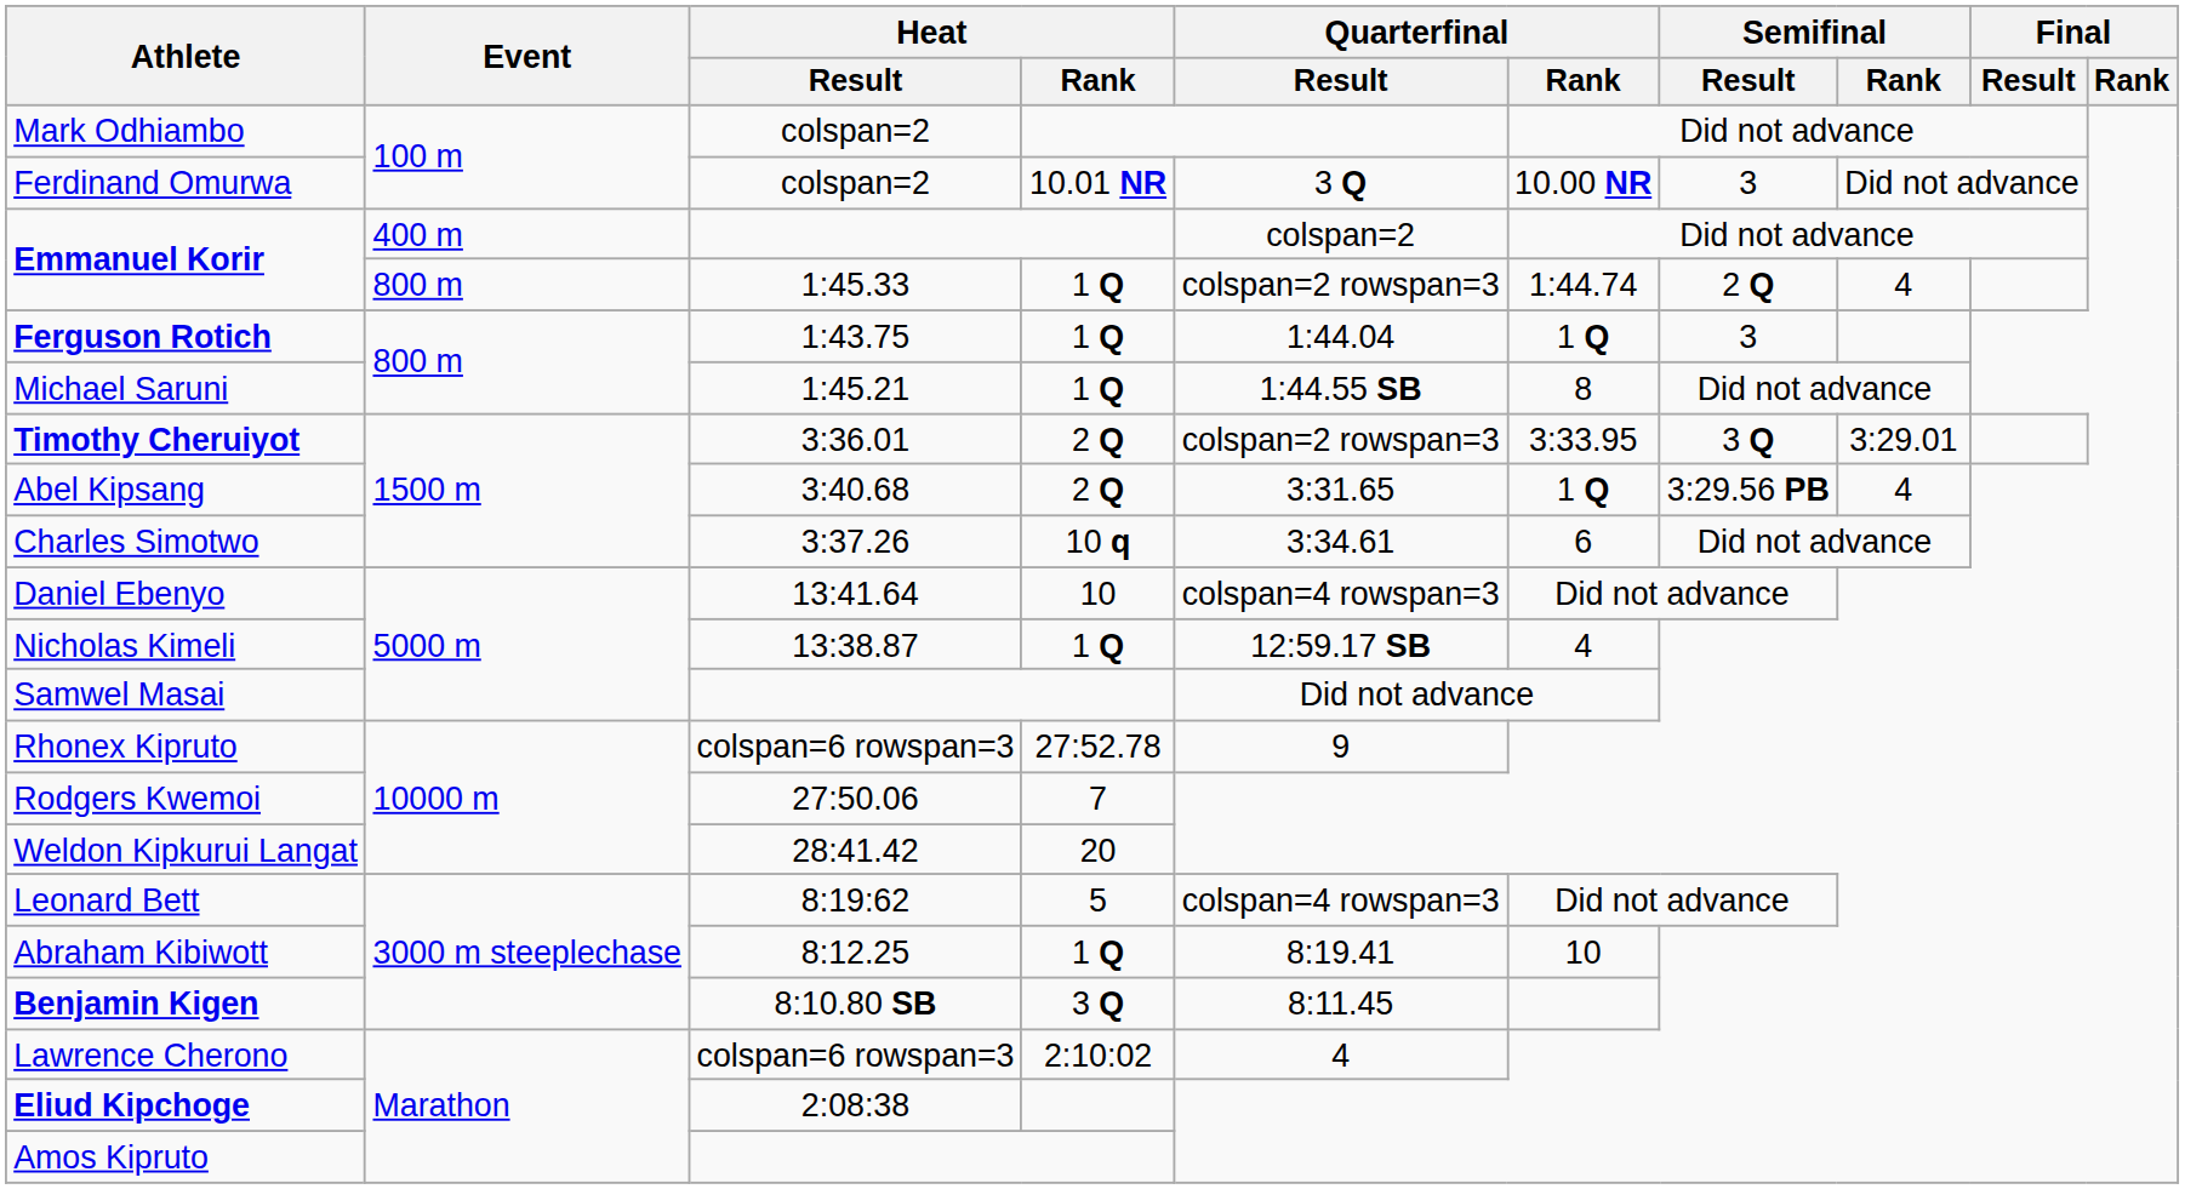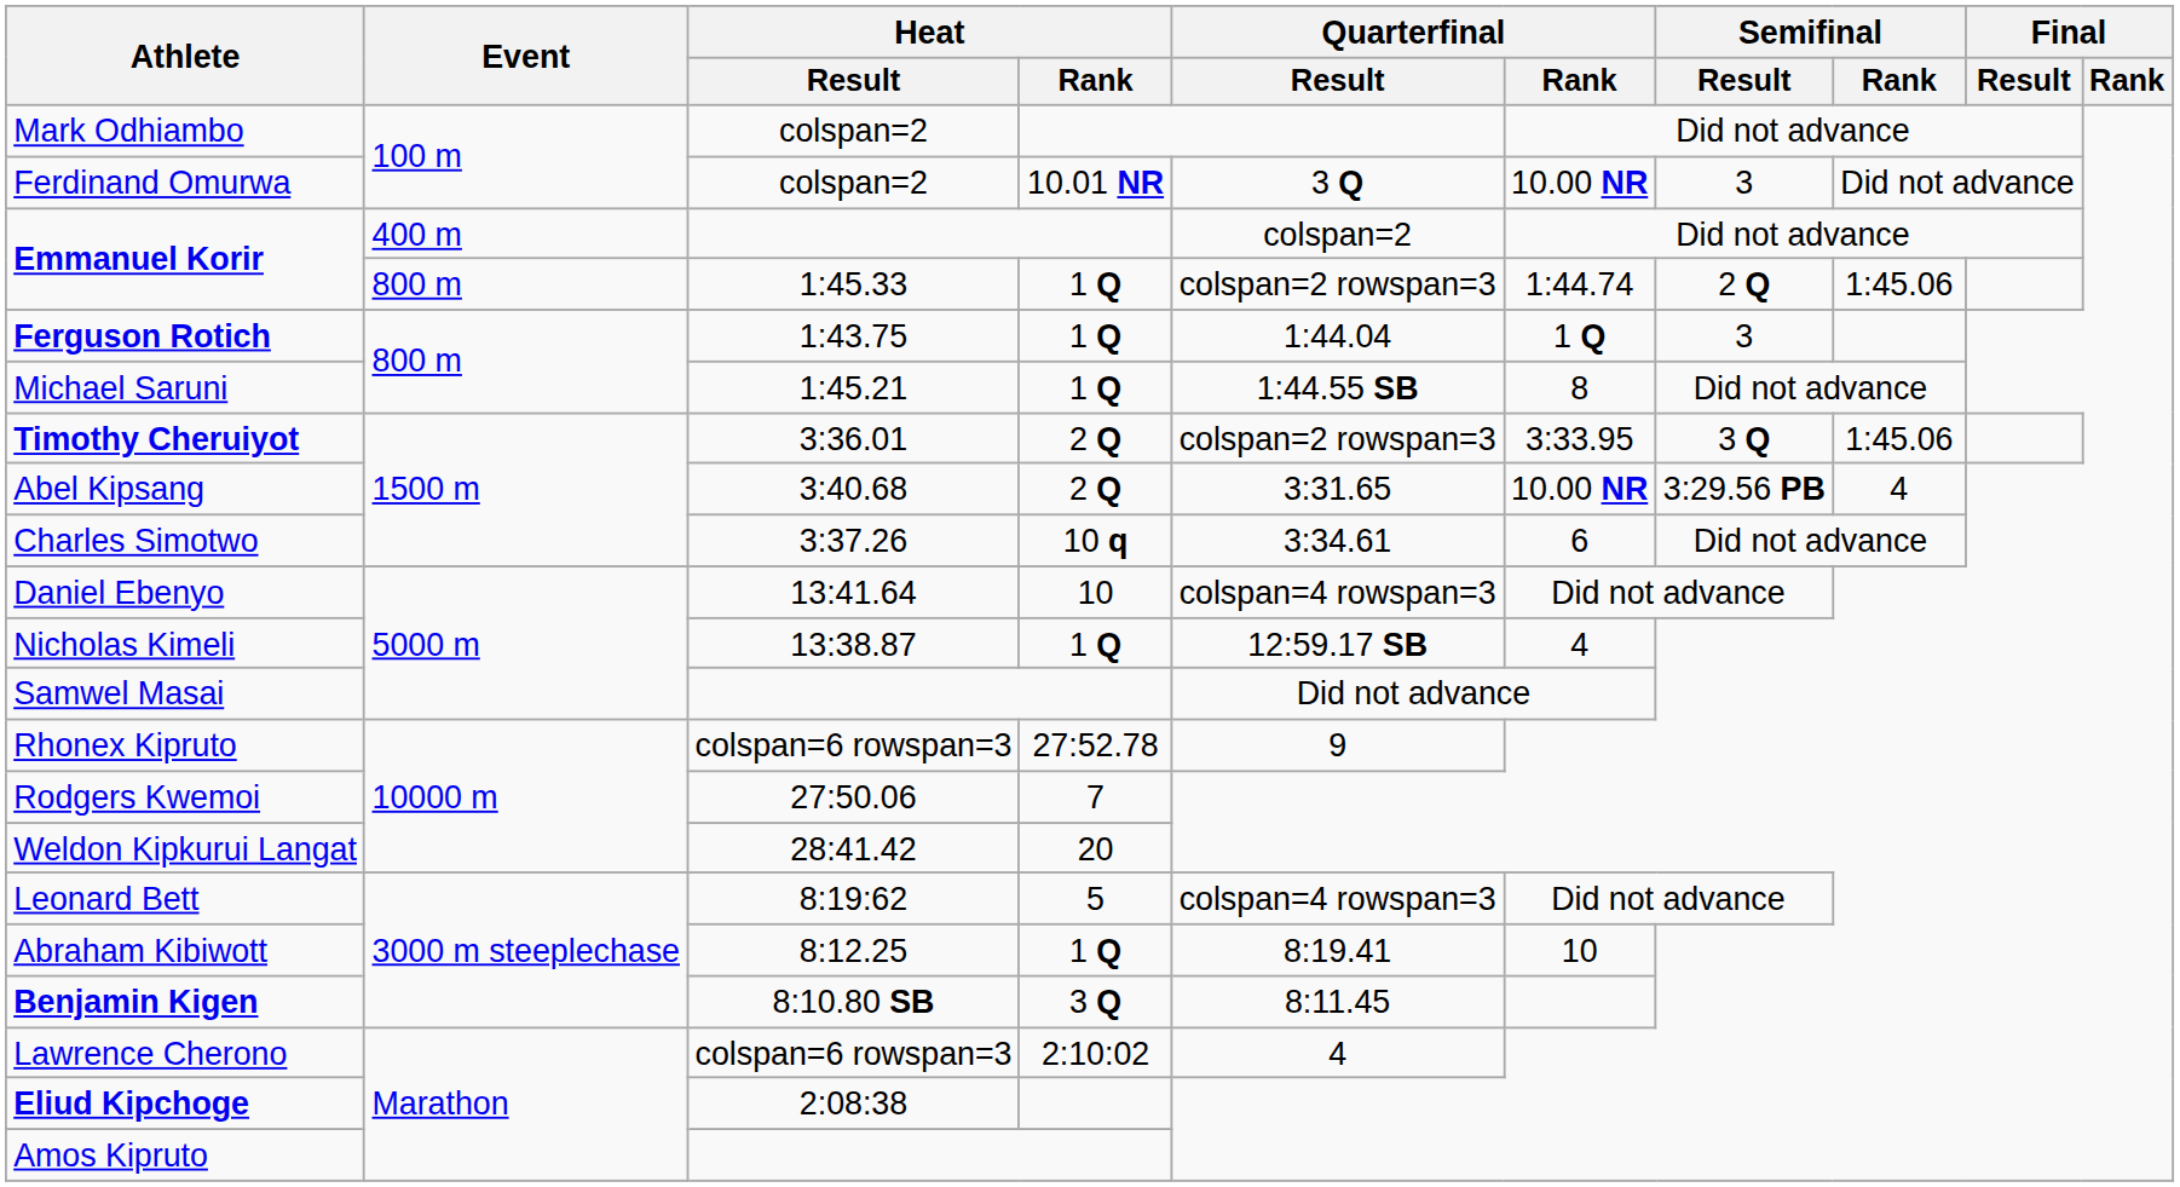Emmanuel Korir / 1:45.33 | Semifinal / Rank: 4 -> 1:45.06
Timothy Cheruiyot | Semifinal / Rank: 3:29.01 -> 1:45.06
Abel Kipsang | Quarterfinal / Rank: 1 Q -> 10.00 NR
